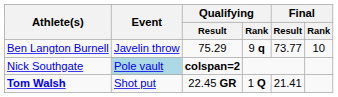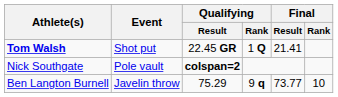rows swapped: Ben Langton Burnell <-> Tom Walsh
Nick Southgate | Event: lightblue background -> no background
